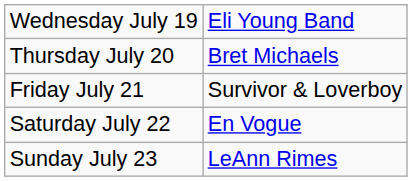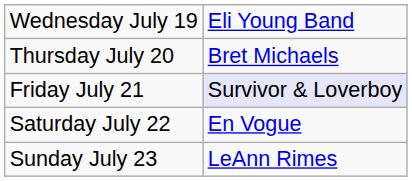Friday July 21 | column 2: no background -> lavender background
